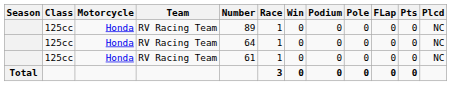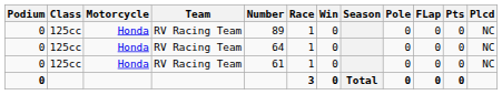columns swapped: Season <-> Podium
